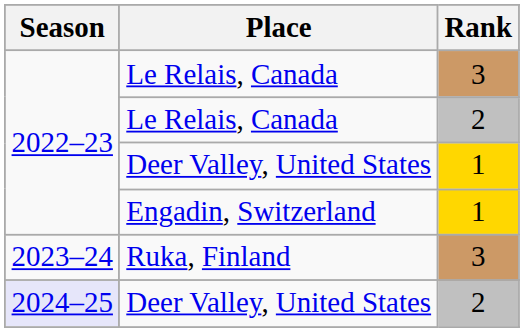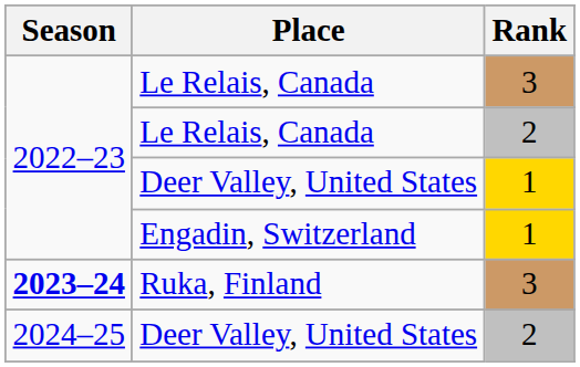Ruka, Finland | Season: normal -> bold
Deer Valley, United States / 2 | Season: lavender background -> no background
